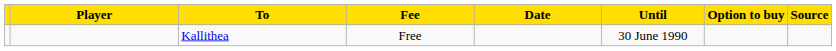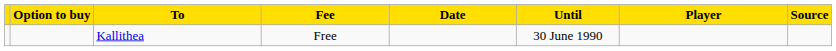columns swapped: Player <-> Option to buy
